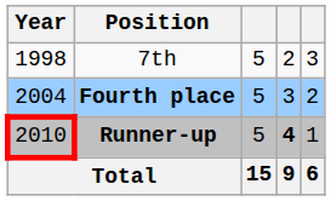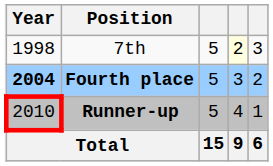7th | column 4: no background -> lightyellow background
Fourth place | Year: normal -> bold
Runner-up | column 4: bold -> normal
